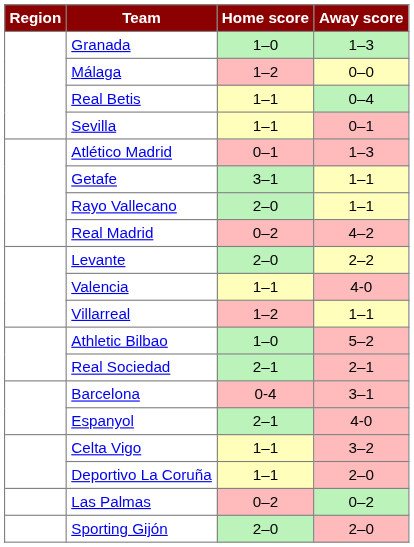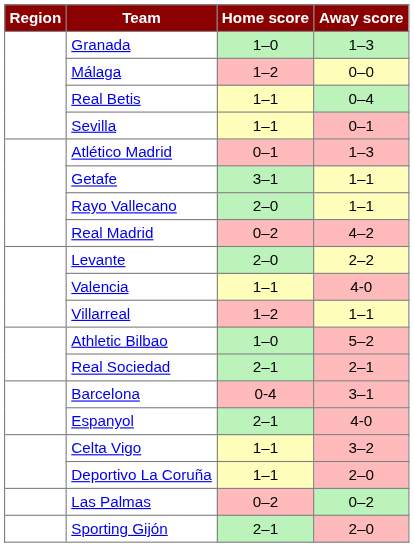Sporting Gijón | Home score: 2–0 -> 2–1
